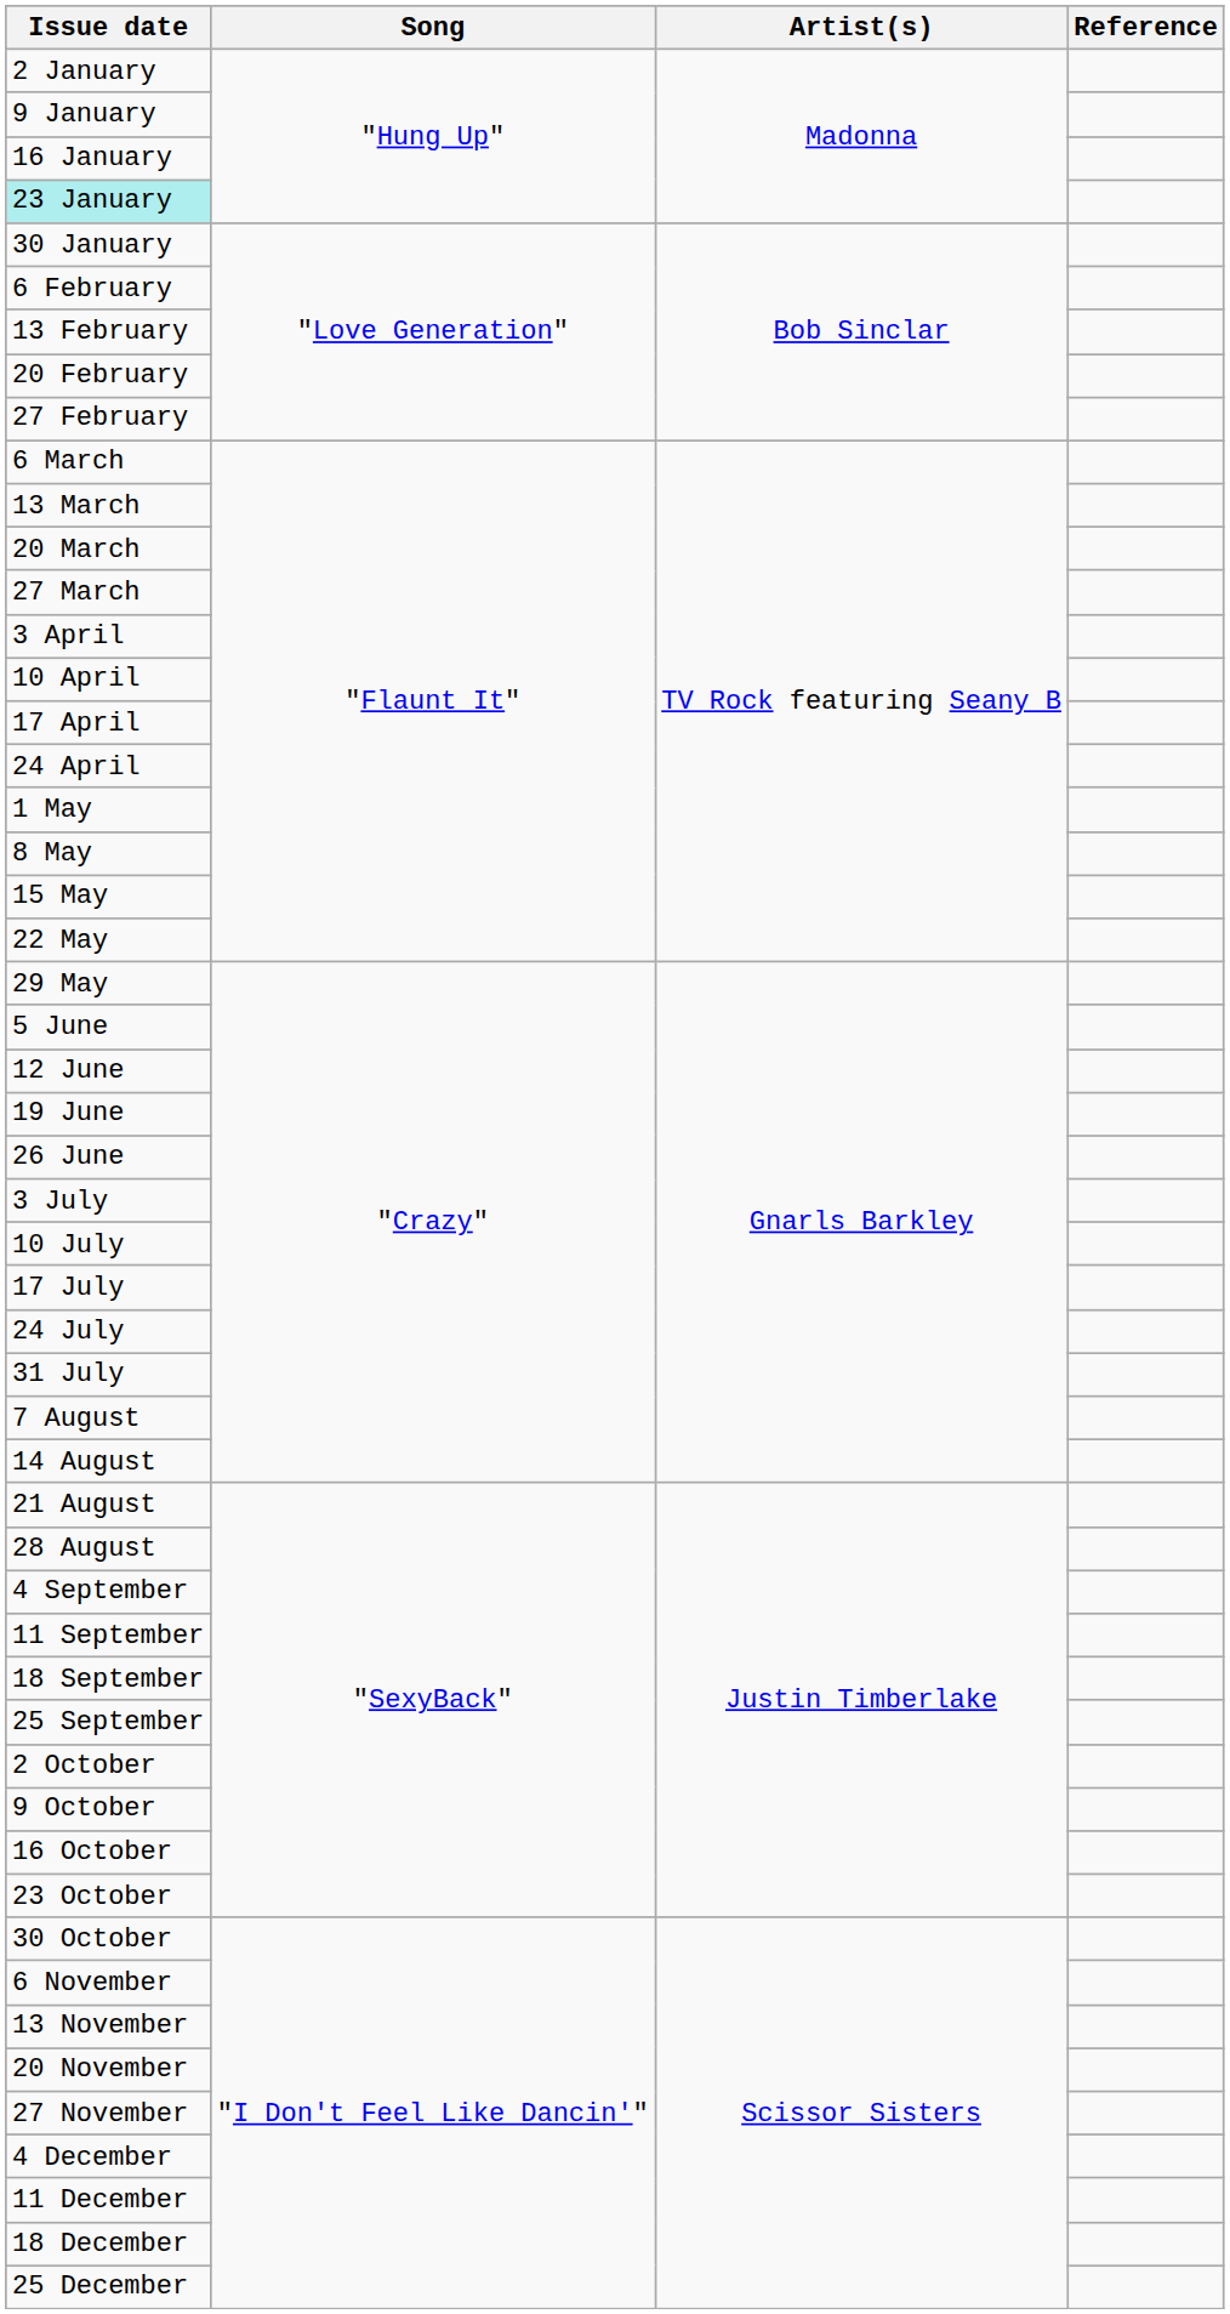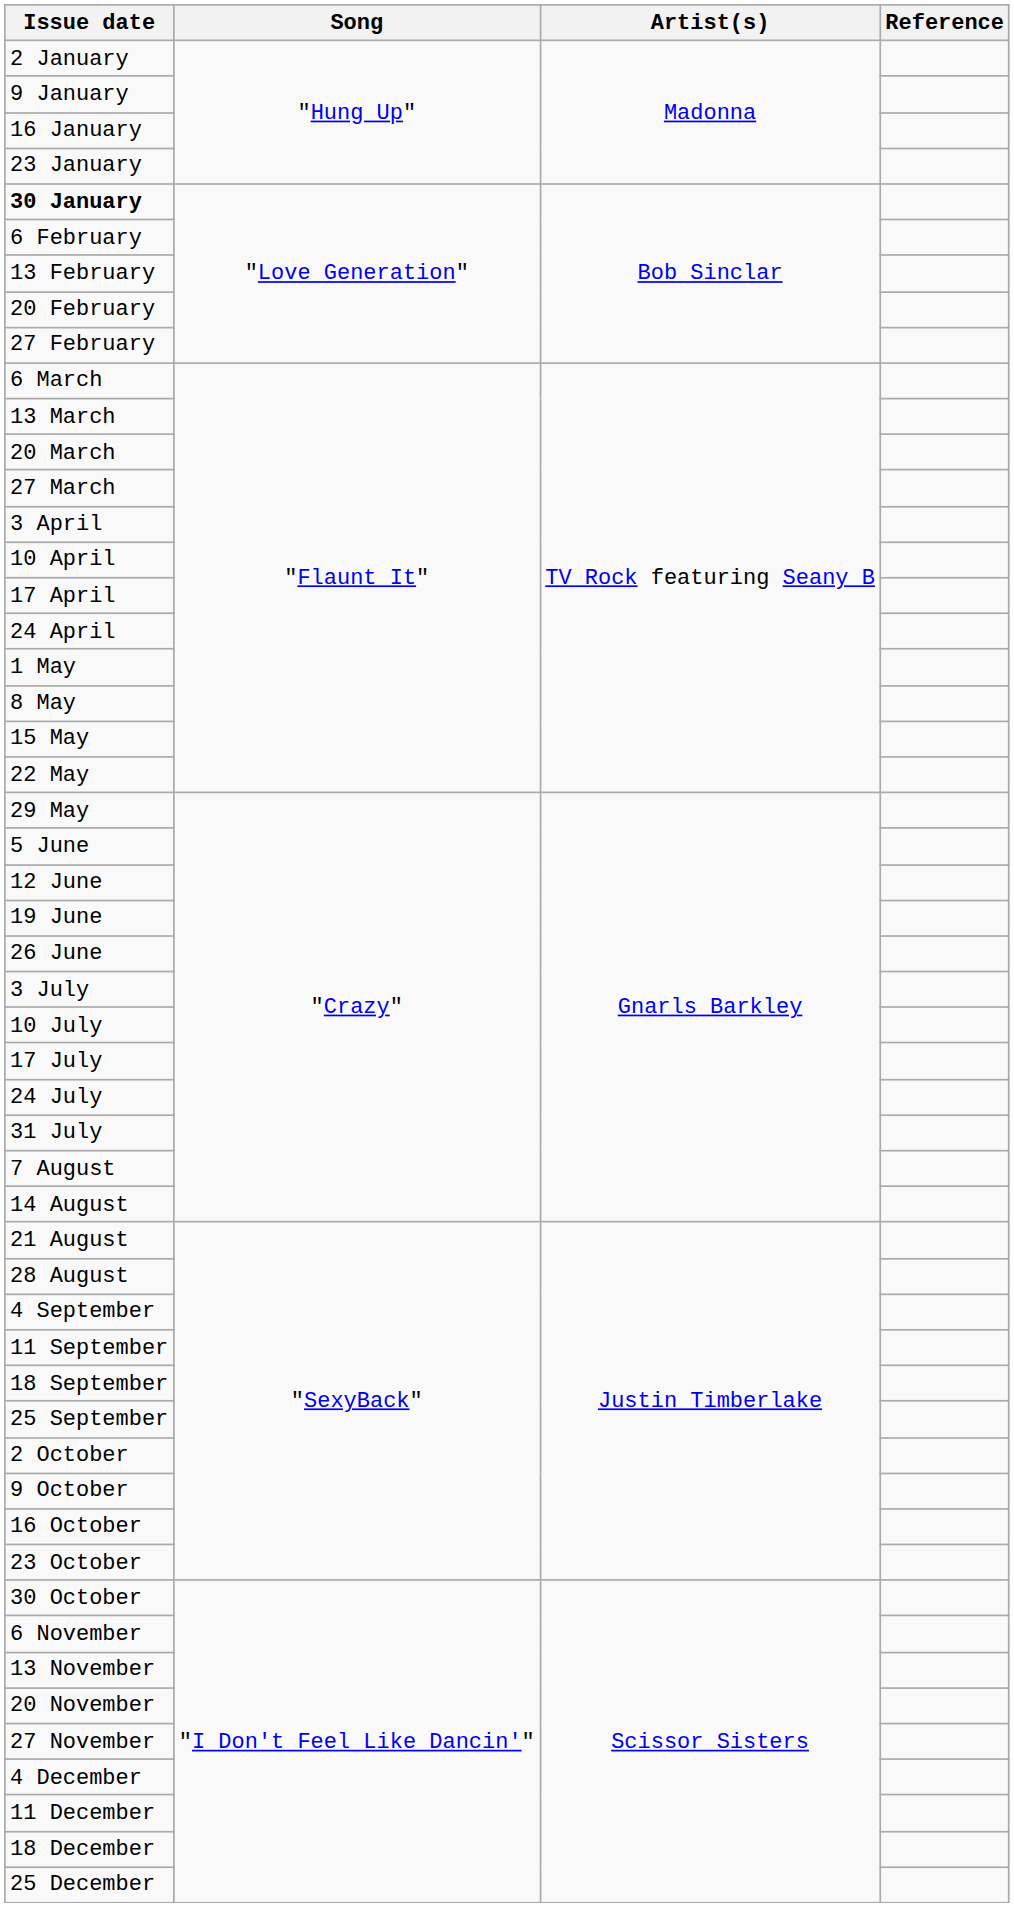23 January | Issue date: paleturquoise background -> no background
30 January | Issue date: normal -> bold
